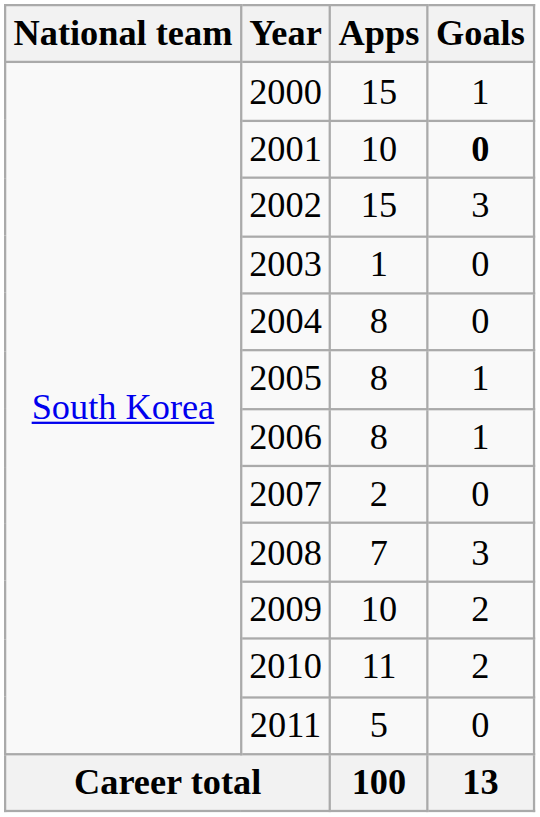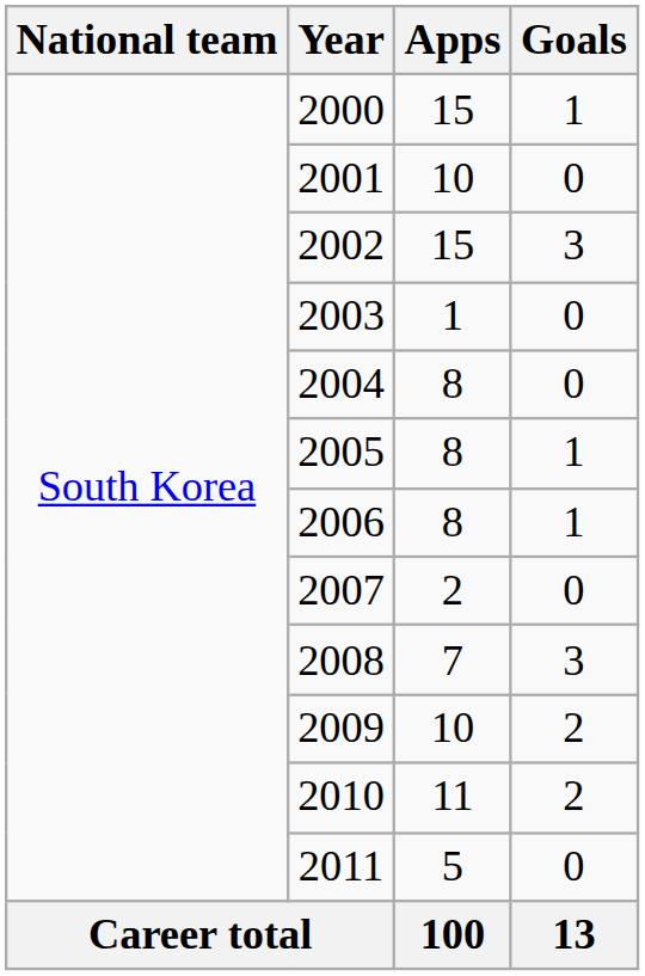2001 | Goals: bold -> normal
